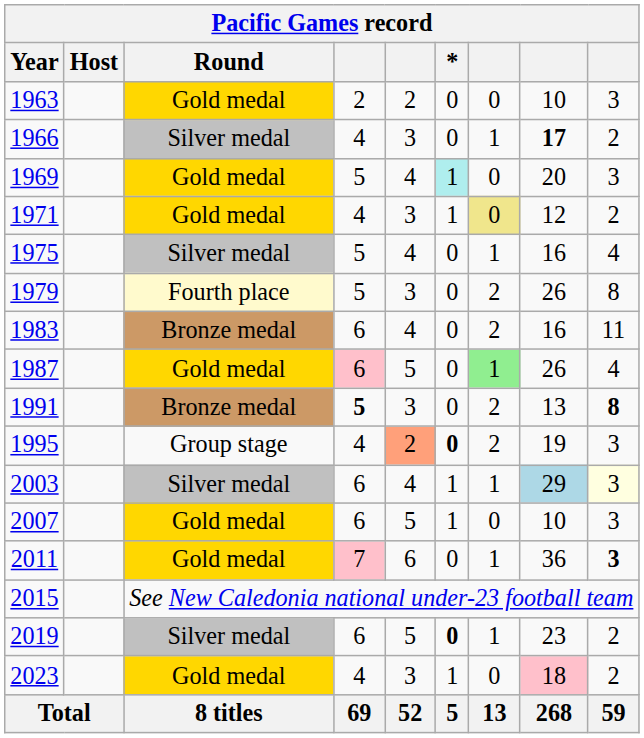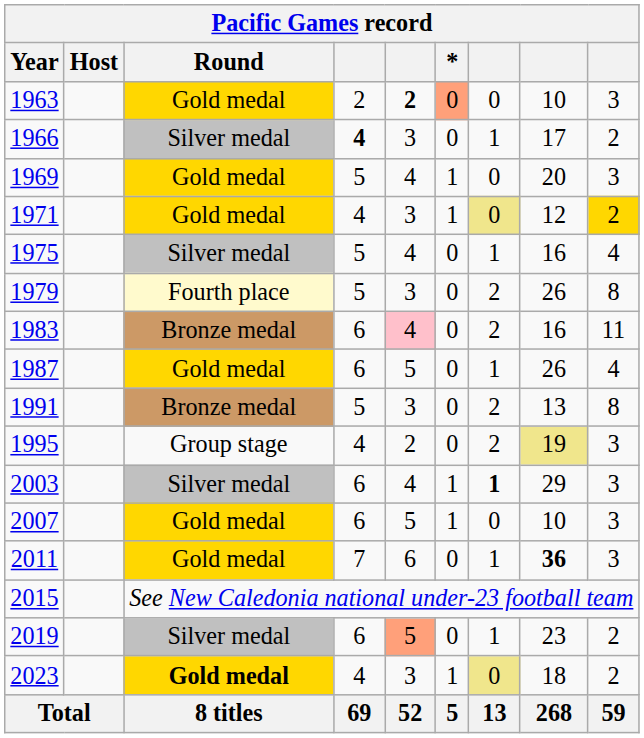1963 | column 5: normal -> bold
1963 | Pacific Games record / *: no background -> lightsalmon background
1966 | column 4: normal -> bold
1966 | column 8: bold -> normal
1969 | Pacific Games record / *: paleturquoise background -> no background
1971 | column 9: no background -> gold background
1983 | column 5: no background -> pink background
1987 | column 4: pink background -> no background
1987 | column 7: lightgreen background -> no background
1991 | column 4: bold -> normal
1991 | column 9: bold -> normal
1995 | column 5: lightsalmon background -> no background
1995 | Pacific Games record / *: bold -> normal
1995 | column 8: no background -> khaki background
2003 | column 7: normal -> bold
2003 | column 8: lightblue background -> no background
2003 | column 9: lightyellow background -> no background
2011 | column 4: pink background -> no background
2011 | column 8: normal -> bold
2011 | column 9: bold -> normal
2019 | column 5: no background -> lightsalmon background
2019 | Pacific Games record / *: bold -> normal
2023 | Pacific Games record / Round: normal -> bold
2023 | column 7: no background -> khaki background
2023 | column 8: pink background -> no background
